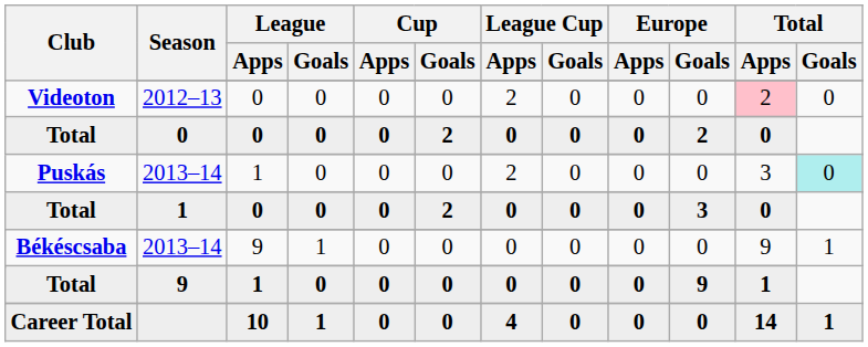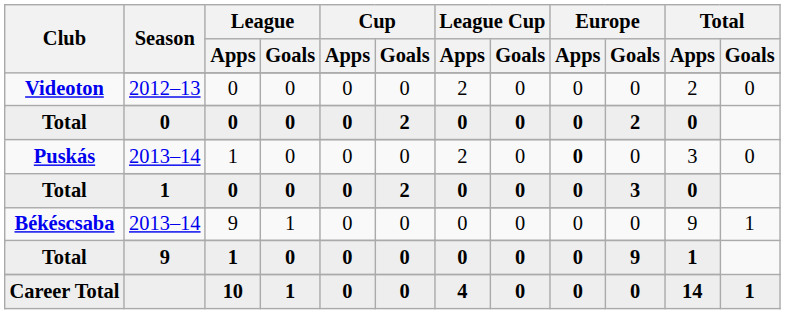2012–13 | Total / Apps: pink background -> no background
Puskás / 2013–14 | Europe / Apps: normal -> bold
Puskás / 2013–14 | Total / Goals: paleturquoise background -> no background
